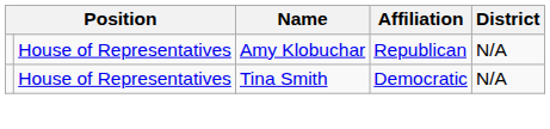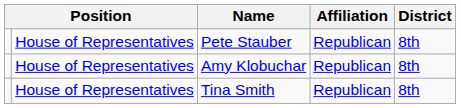+ row: House of Representatives | Pete Stauber | Republican | 8th
Amy Klobuchar | District: N/A -> 8th
Tina Smith | Affiliation: Democratic -> Republican
Tina Smith | District: N/A -> 8th
